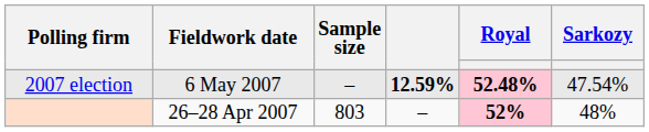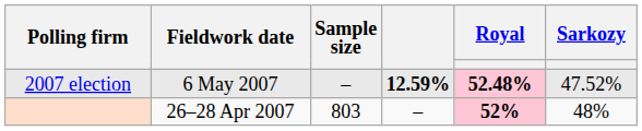2007 election | Sarkozy: 47.54% -> 47.52%
